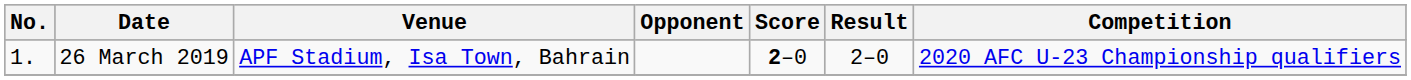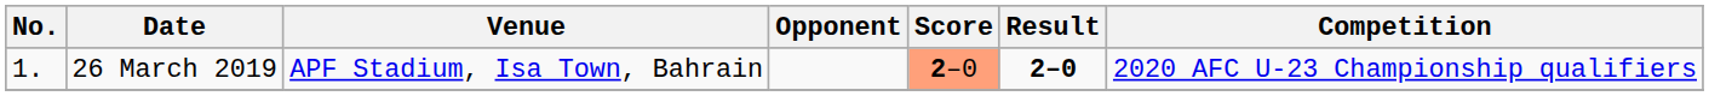26 March 2019 | Score: no background -> lightsalmon background
26 March 2019 | Result: normal -> bold
